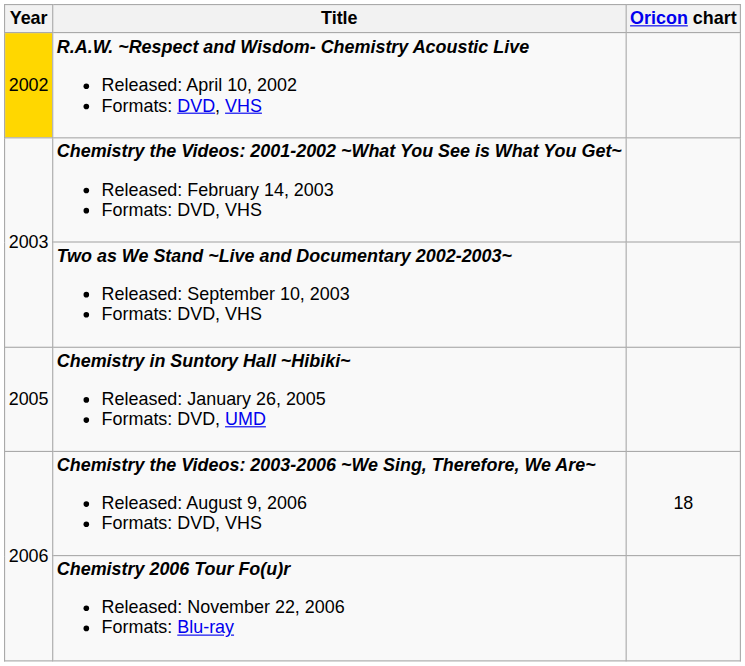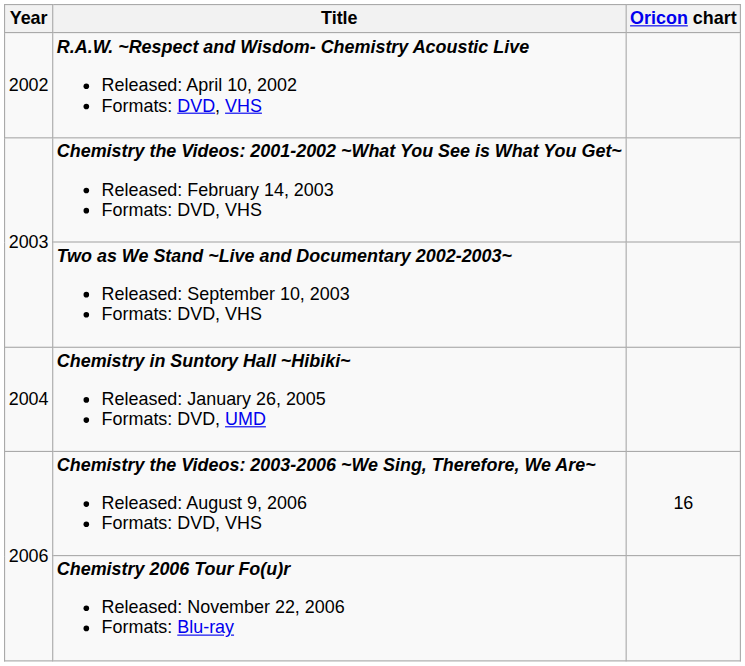row 2 | Year: gold background -> no background
row 5 | Year: 2005 -> 2004
row 6 | Oricon chart: 18 -> 16
